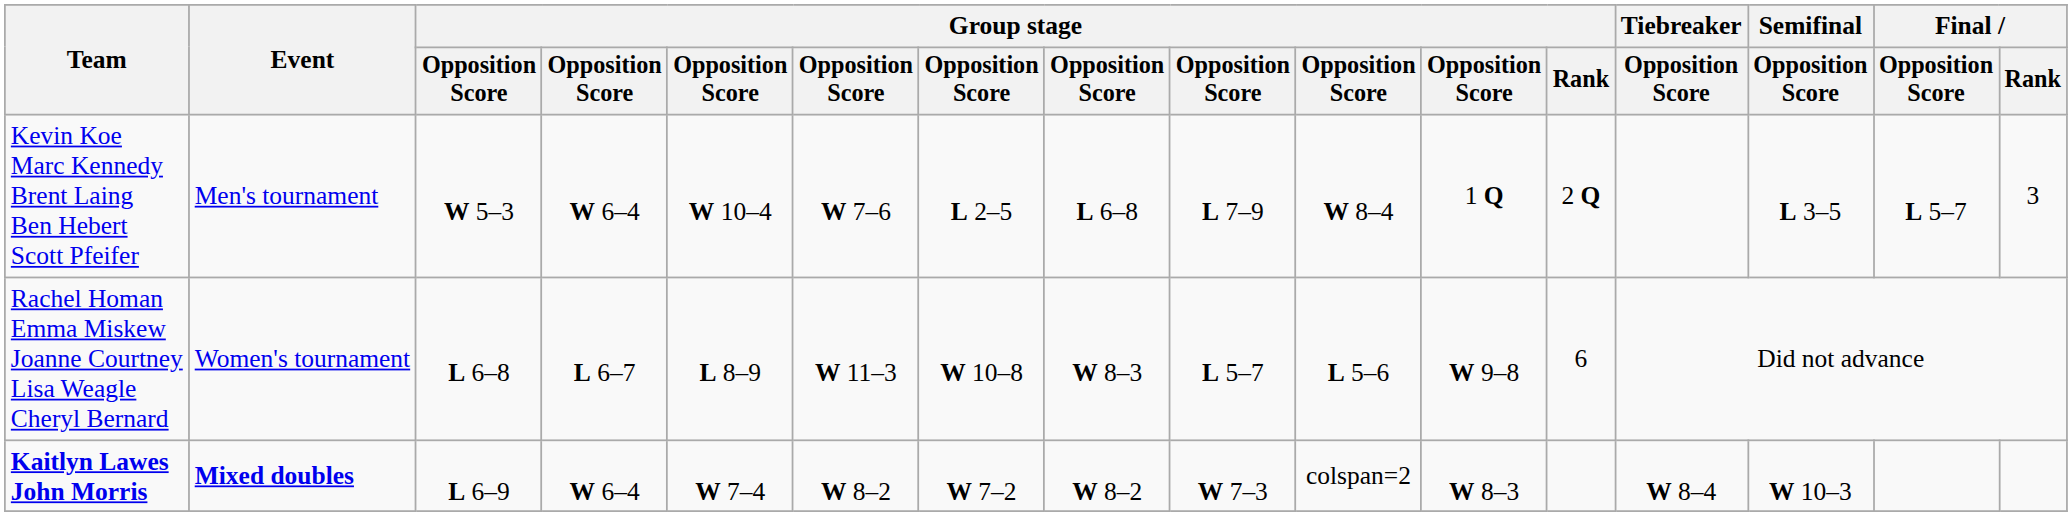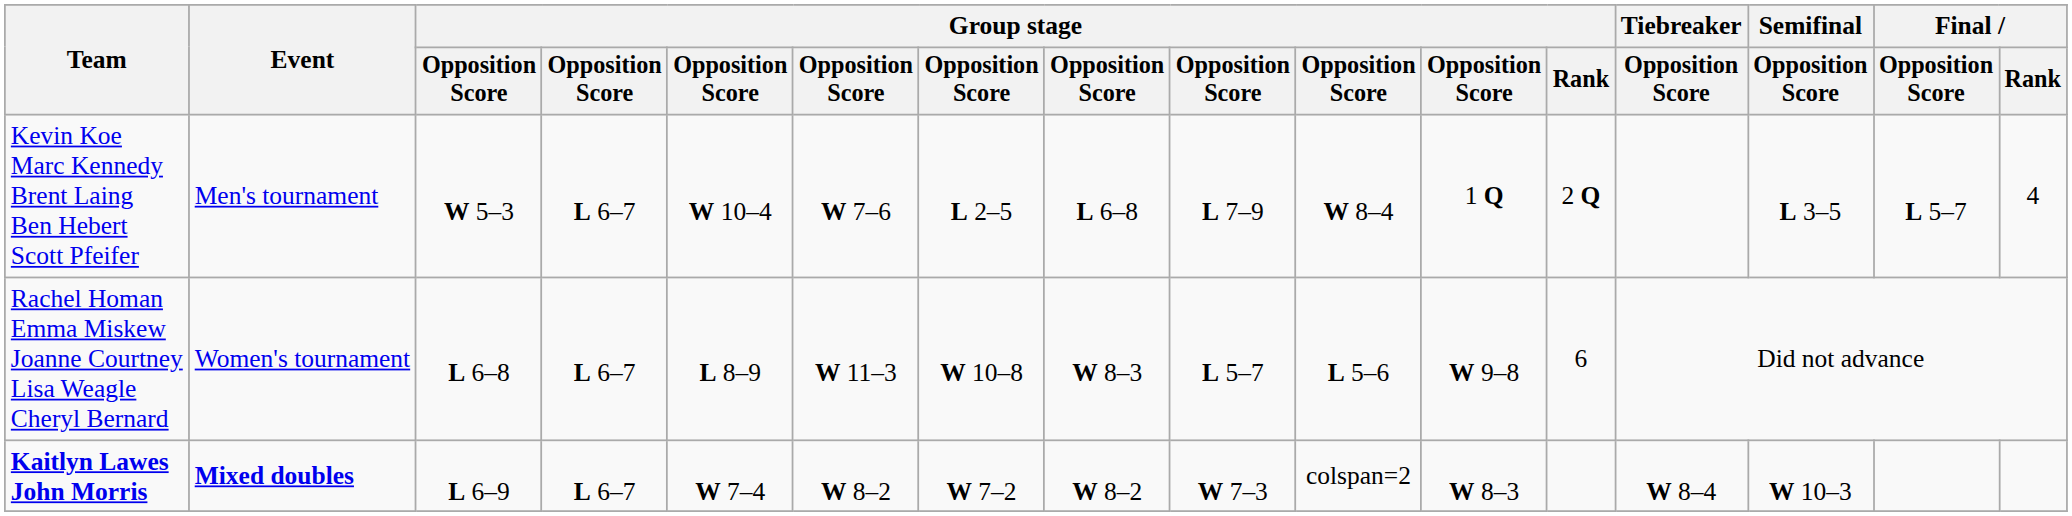Kevin Koe Marc Kennedy Brent Laing Ben Hebert Scott Pfeifer | column 4: W 6–4 -> L 6–7
Kevin Koe Marc Kennedy Brent Laing Ben Hebert Scott Pfeifer | Final / Rank: 3 -> 4
Kaitlyn Lawes John Morris | column 4: W 6–4 -> L 6–7
